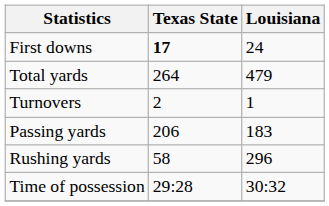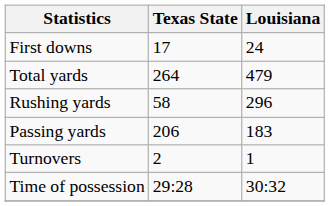First downs | Texas State: bold -> normal
rows swapped: Rushing yards <-> Turnovers
